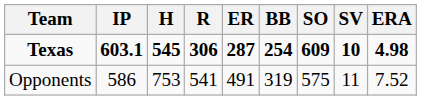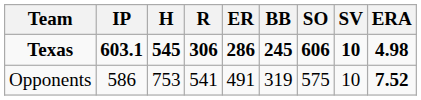Texas | ER: 287 -> 286
Texas | BB: 254 -> 245
Texas | SO: 609 -> 606
Opponents | SV: 11 -> 10
Opponents | ERA: normal -> bold
